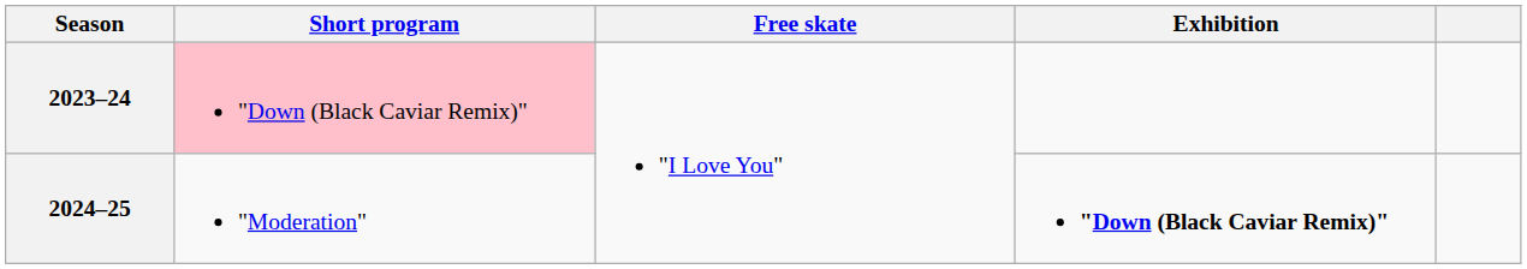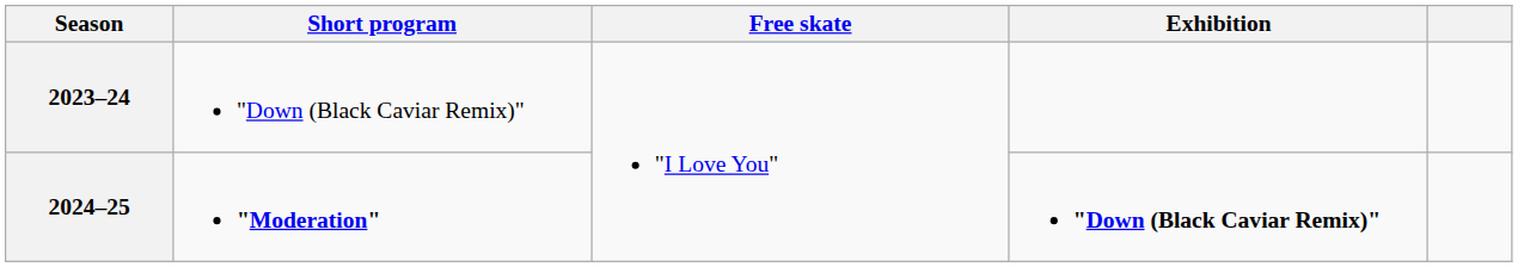2023–24 | Short program: pink background -> no background
2024–25 | Short program: normal -> bold
